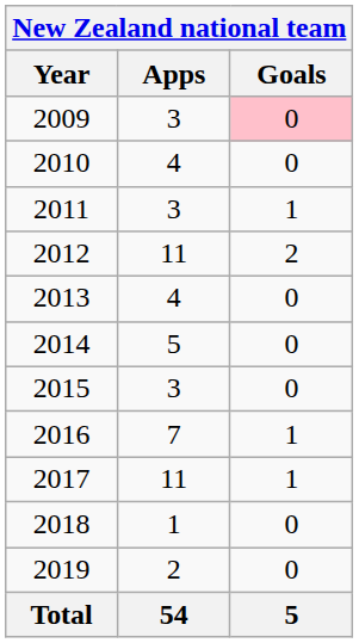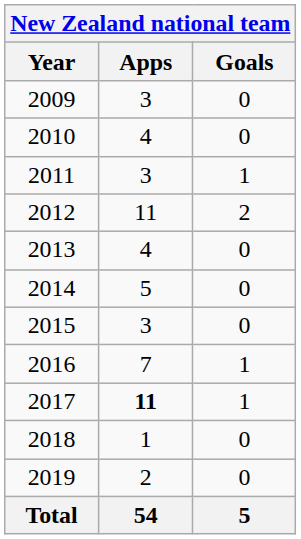2009 | Goals: pink background -> no background
2017 | Apps: normal -> bold
